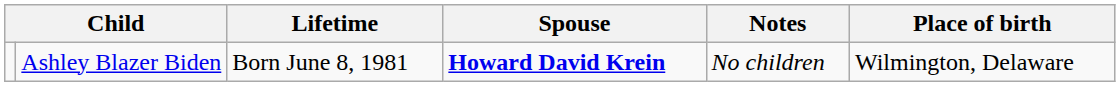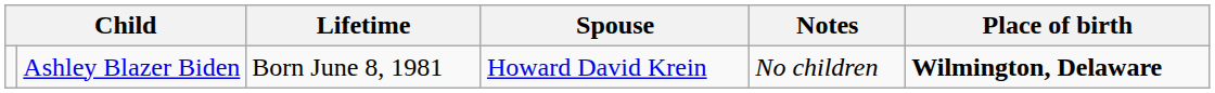Ashley Blazer Biden | Spouse: bold -> normal
Ashley Blazer Biden | Place of birth: normal -> bold
